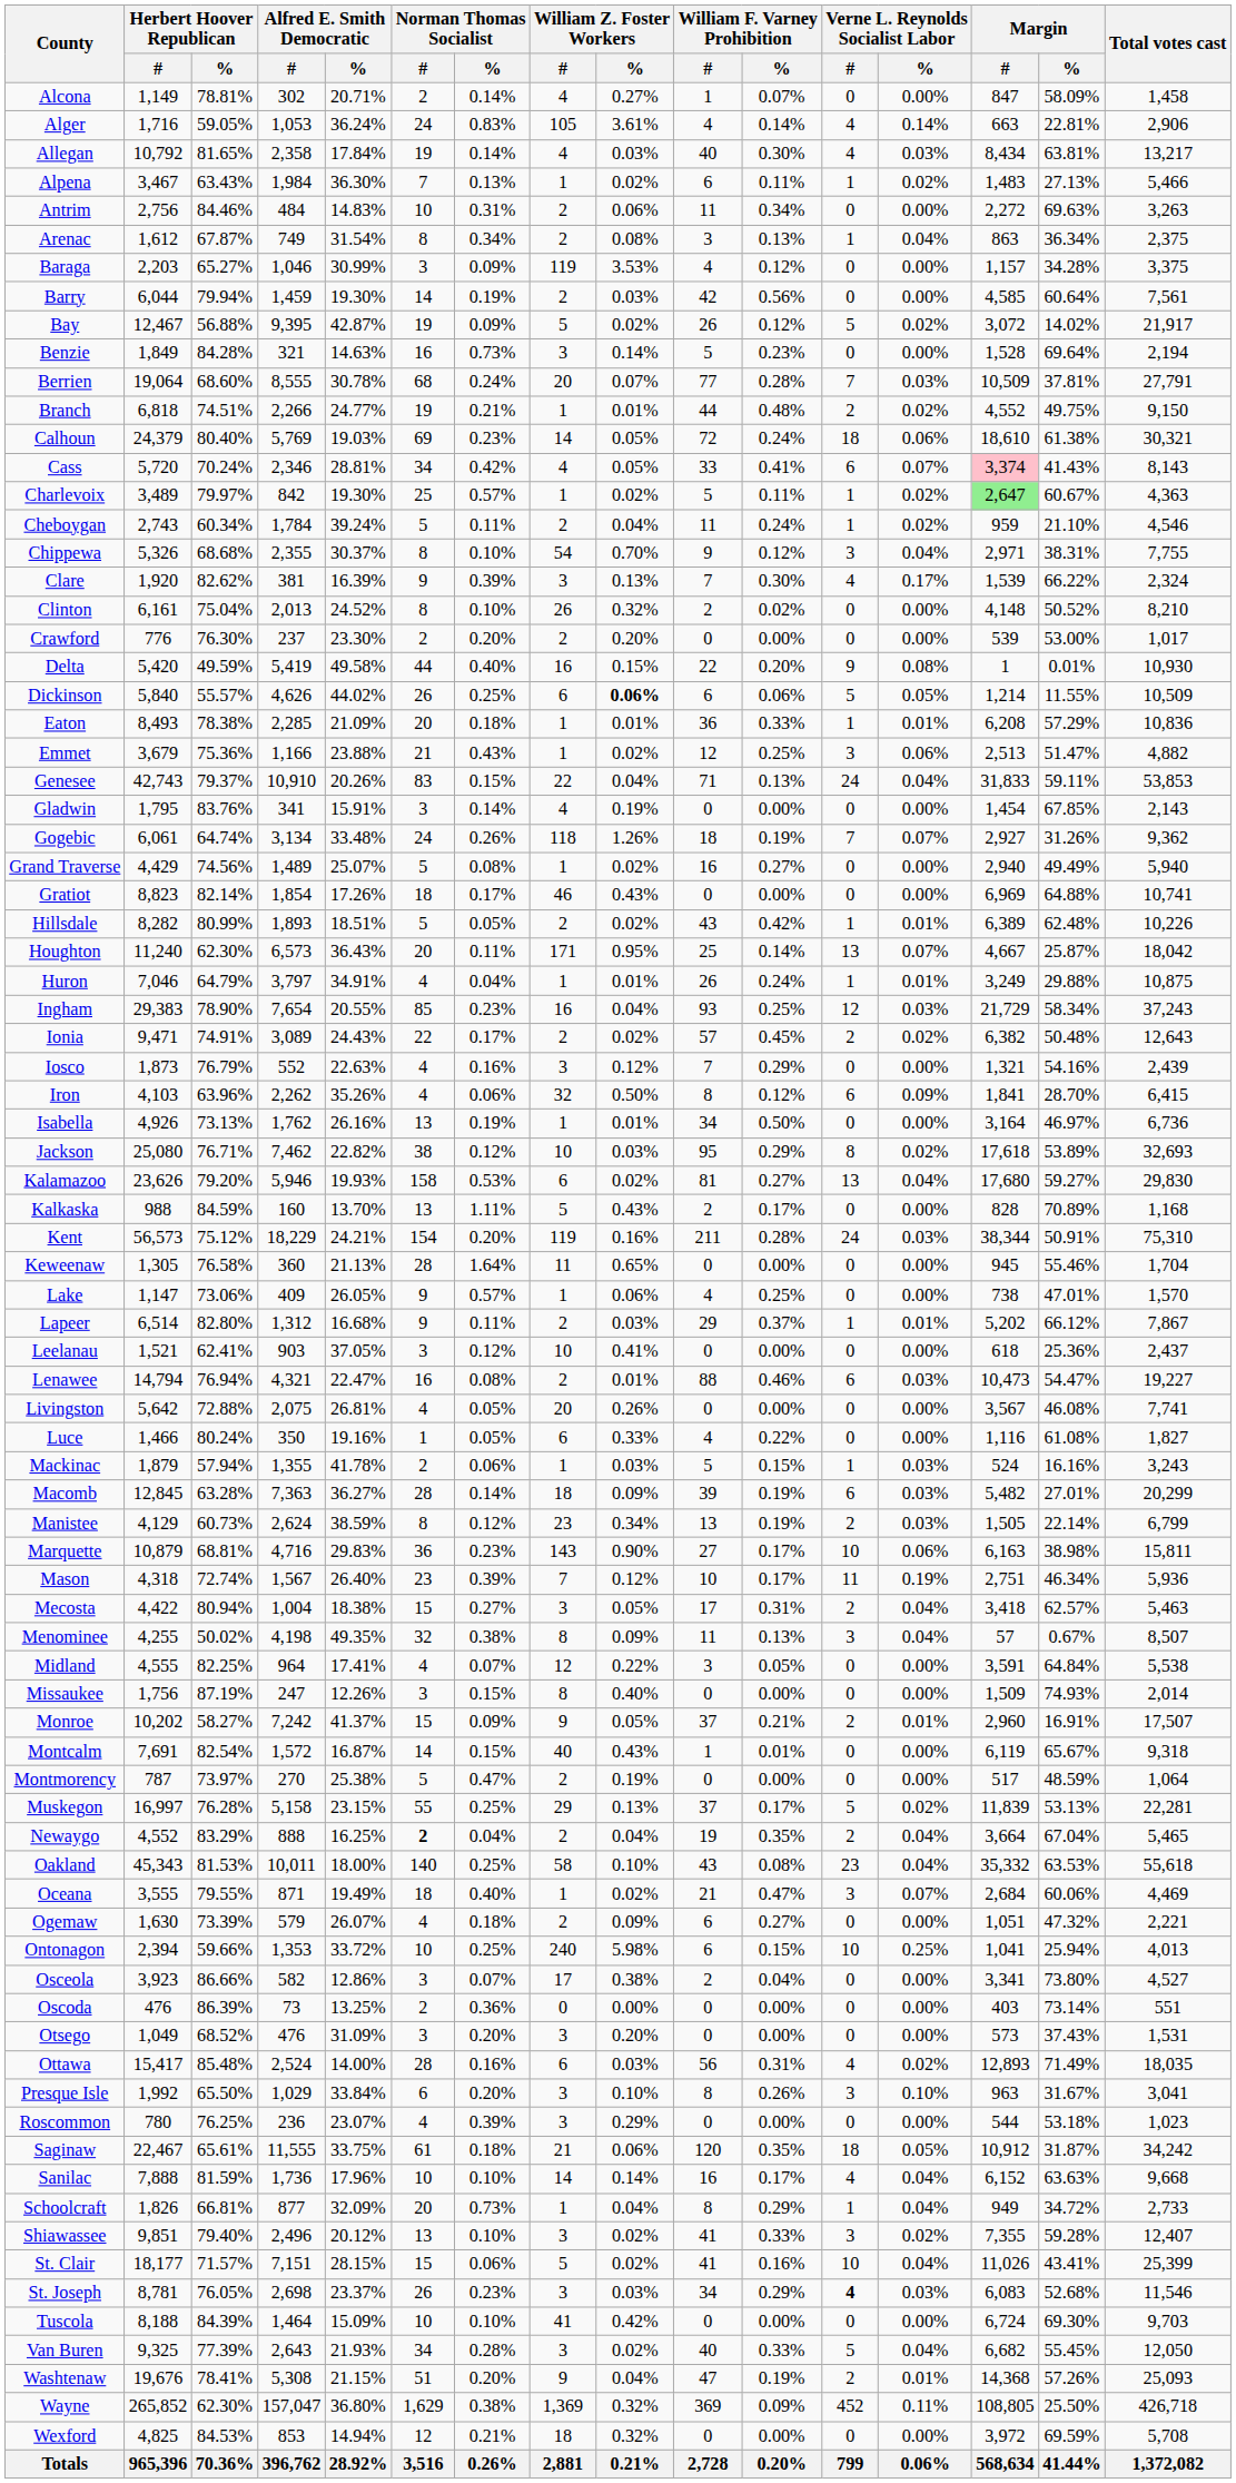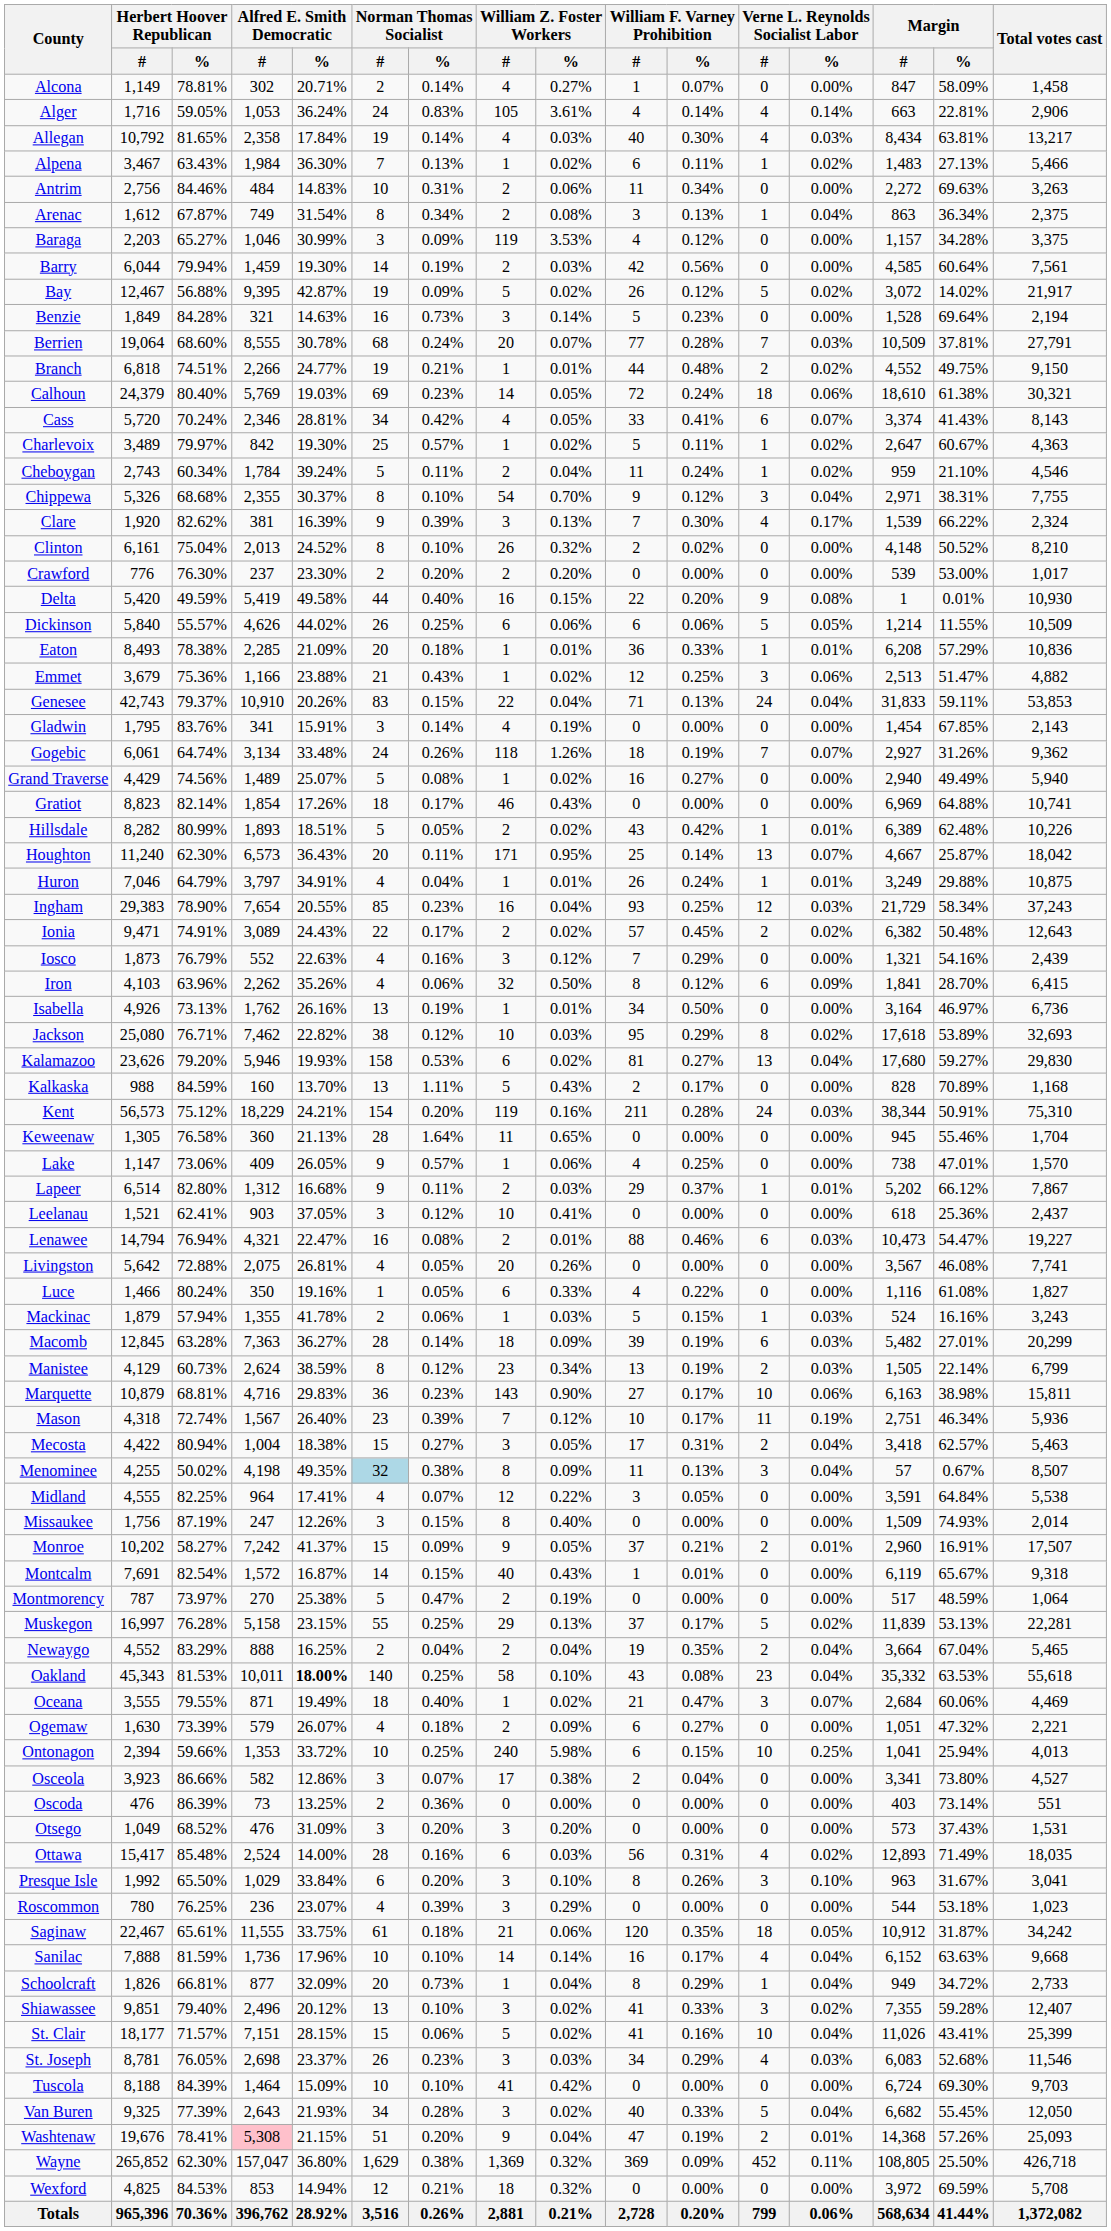Cass | Margin / #: pink background -> no background
Charlevoix | Margin / #: lightgreen background -> no background
Dickinson | William Z. Foster Workers / %: bold -> normal
Menominee | Norman Thomas Socialist / #: no background -> lightblue background
Newaygo | Norman Thomas Socialist / #: bold -> normal
Oakland | Alfred E. Smith Democratic / %: normal -> bold
St. Joseph | Verne L. Reynolds Socialist Labor / #: bold -> normal
Washtenaw | Alfred E. Smith Democratic / #: no background -> pink background
